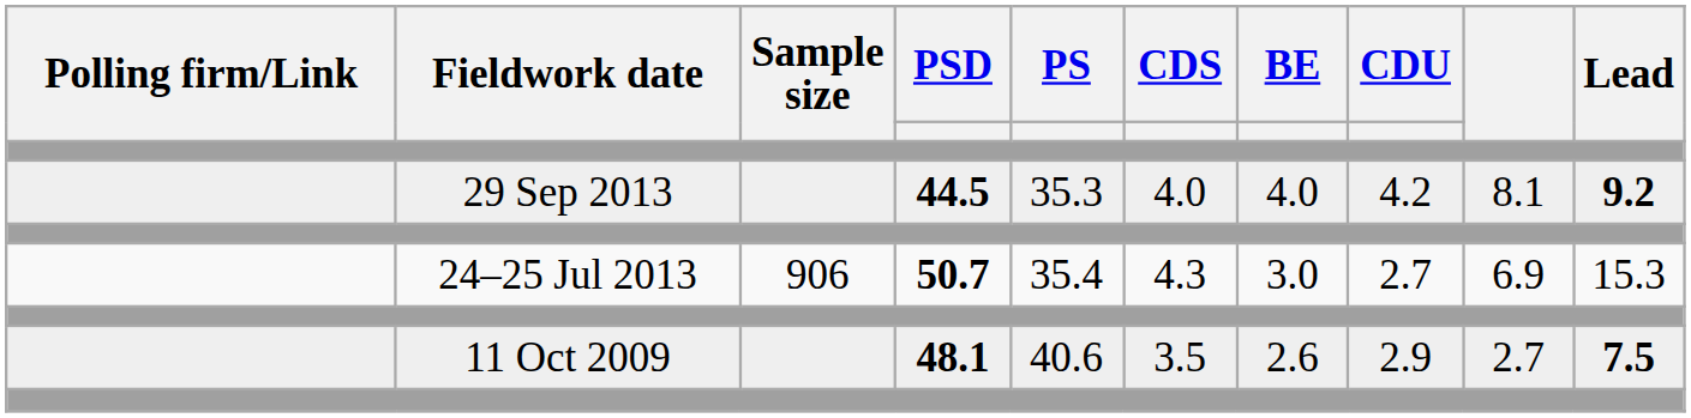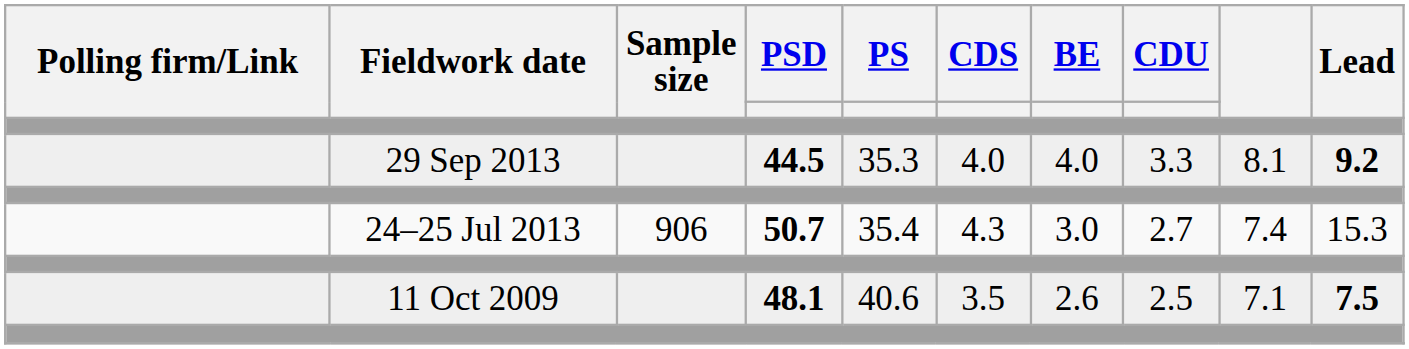29 Sep 2013 | CDU: 4.2 -> 3.3
24–25 Jul 2013 | column 9: 6.9 -> 7.4
11 Oct 2009 | CDU: 2.9 -> 2.5
11 Oct 2009 | column 9: 2.7 -> 7.1
